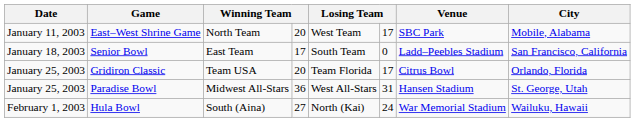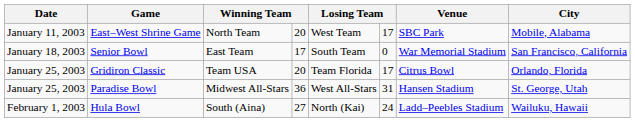Senior Bowl | Venue: Ladd–Peebles Stadium -> War Memorial Stadium
Hula Bowl | Venue: War Memorial Stadium -> Ladd–Peebles Stadium
